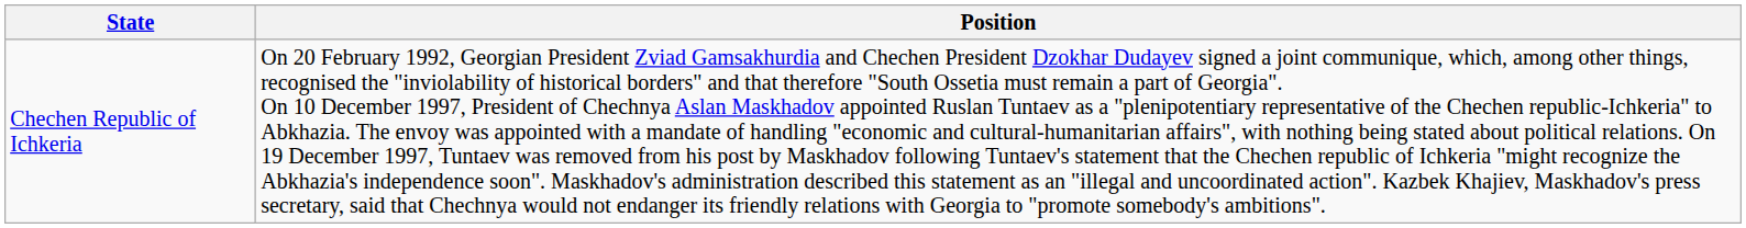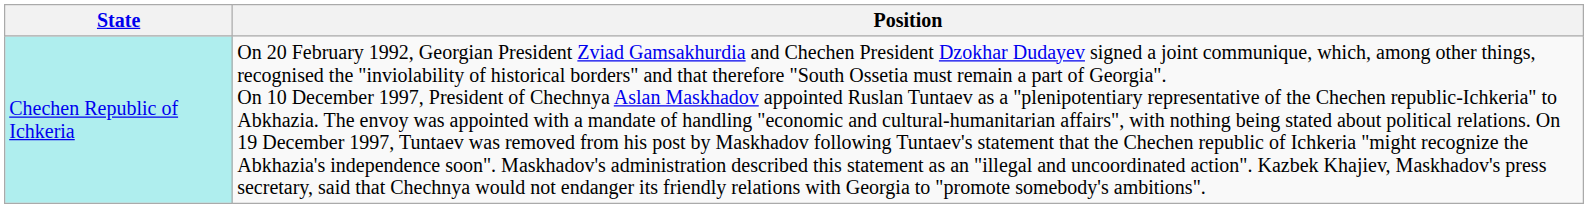Chechen Republic of Ichkeria | State: no background -> paleturquoise background
